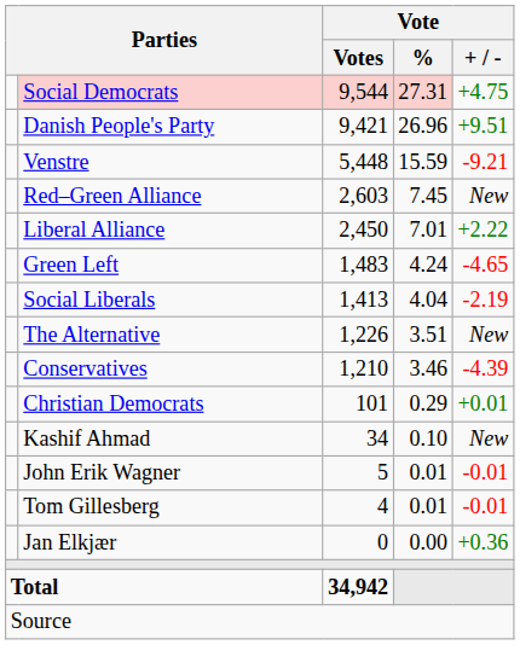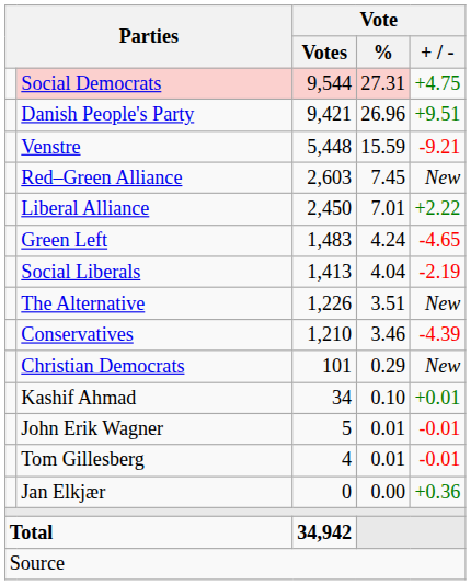Christian Democrats | Vote / + / -: +0.01 -> New
Kashif Ahmad | Vote / + / -: New -> +0.01
